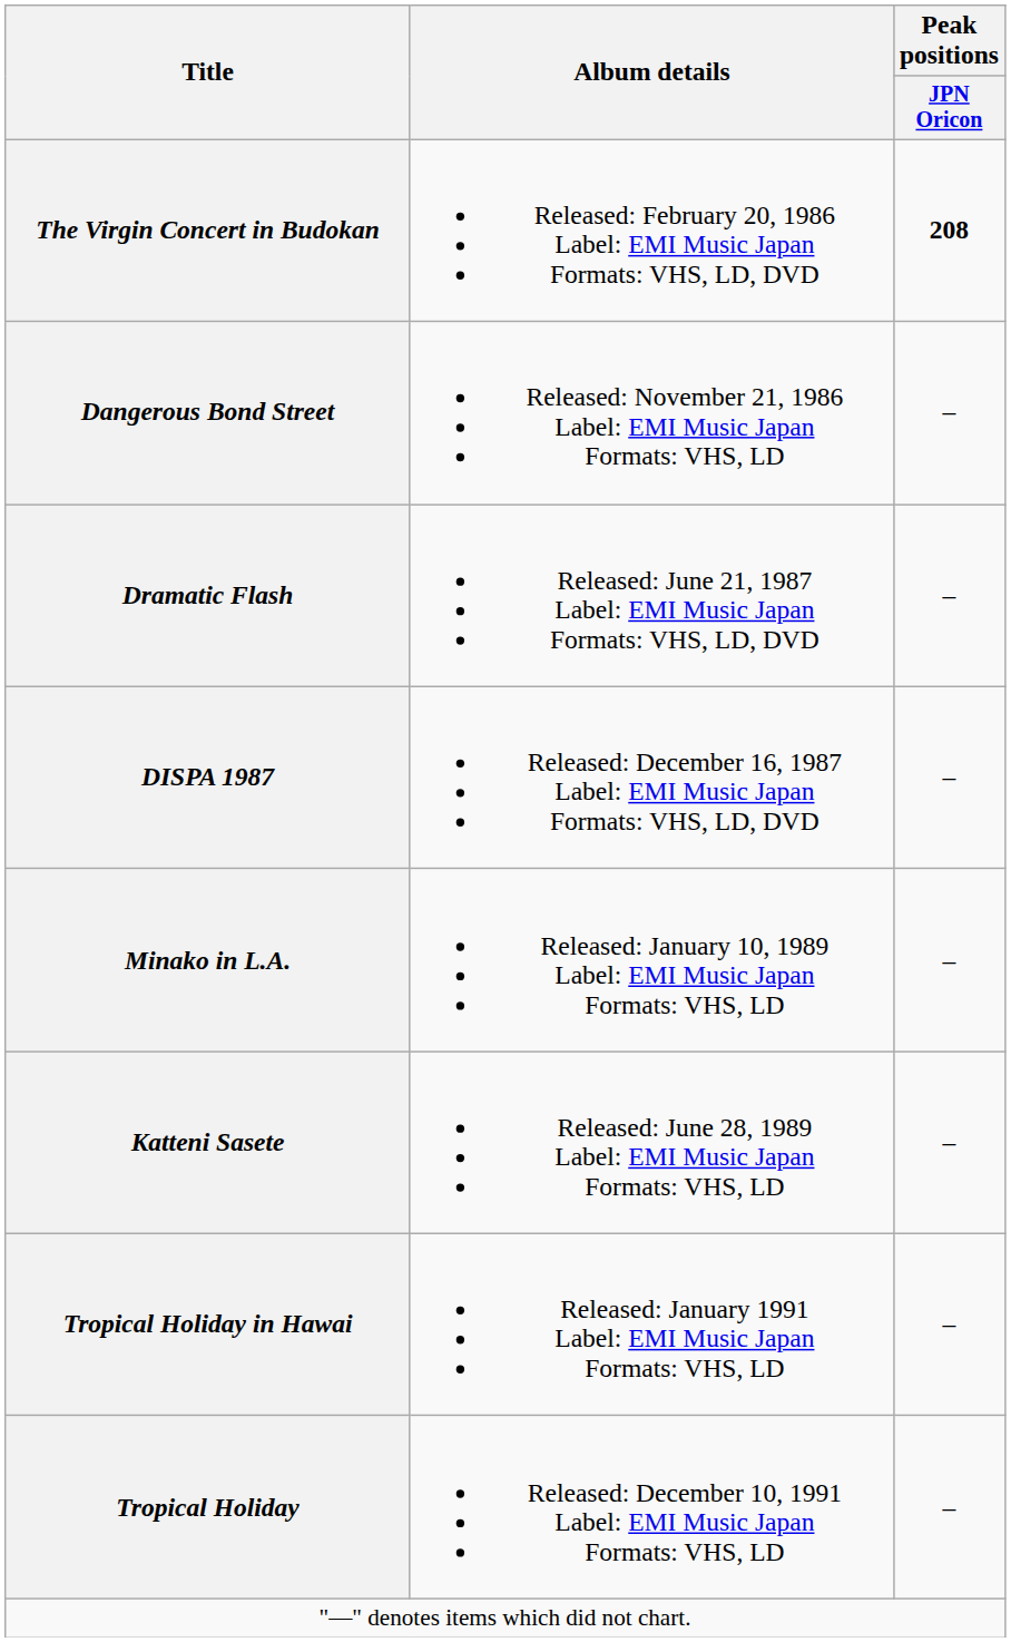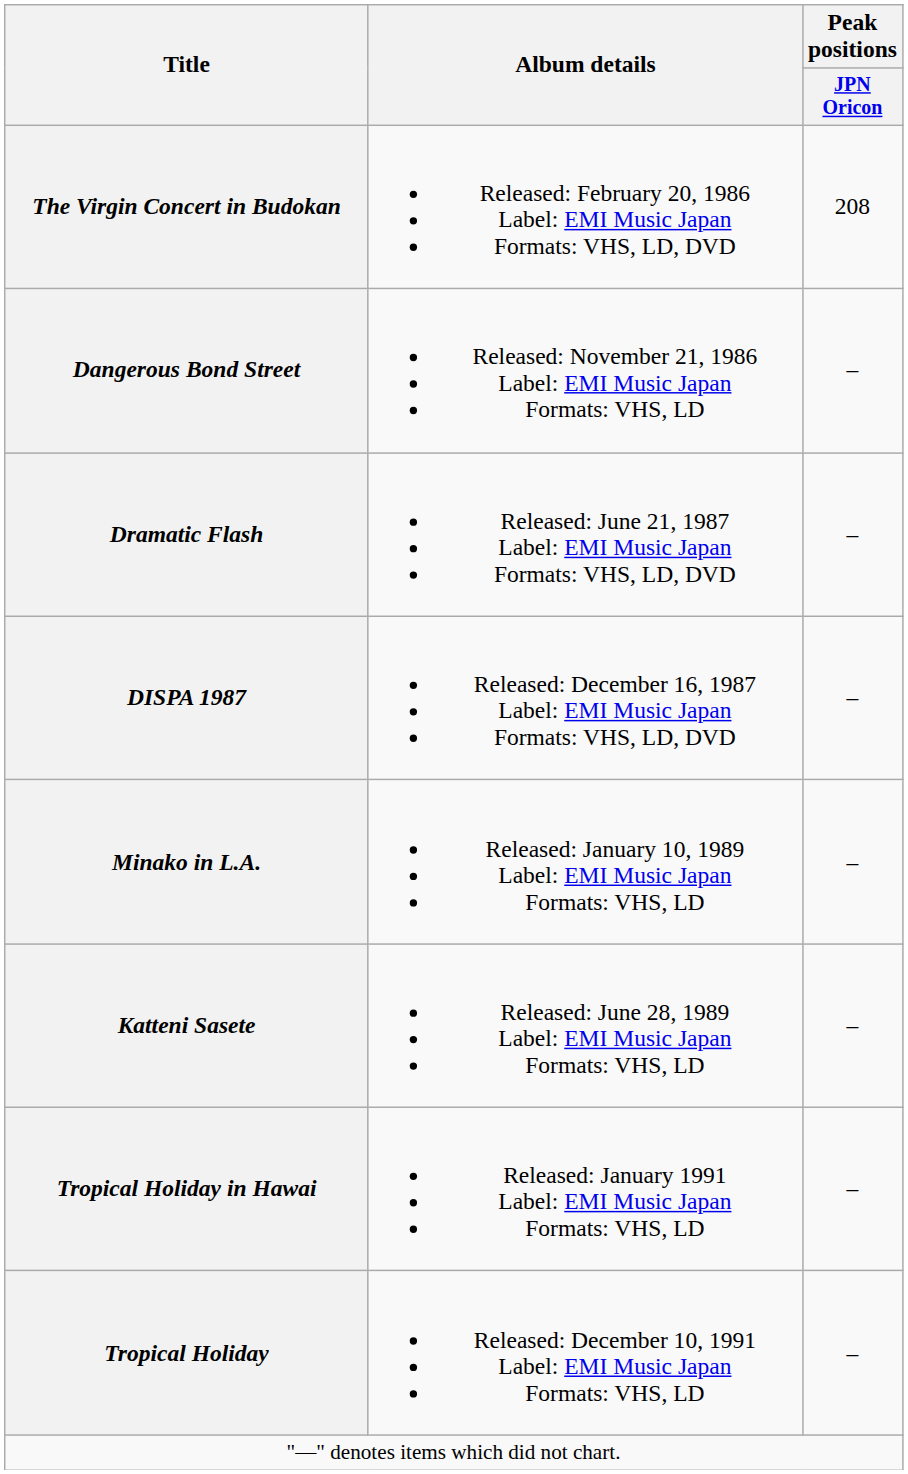The Virgin Concert in Budokan | Peak positions / JPN Oricon: bold -> normal
